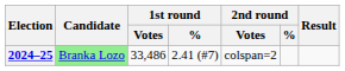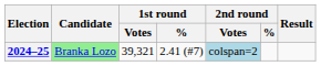2024–25 | 1st round / Votes: 33,486 -> 39,321
2024–25 | 2nd round / Votes: no background -> lightblue background
